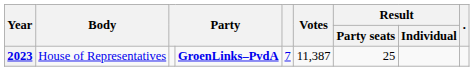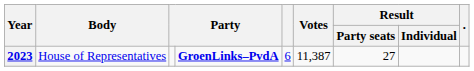2023 | column 5: 7 -> 6
2023 | Result / Party seats: 25 -> 27
